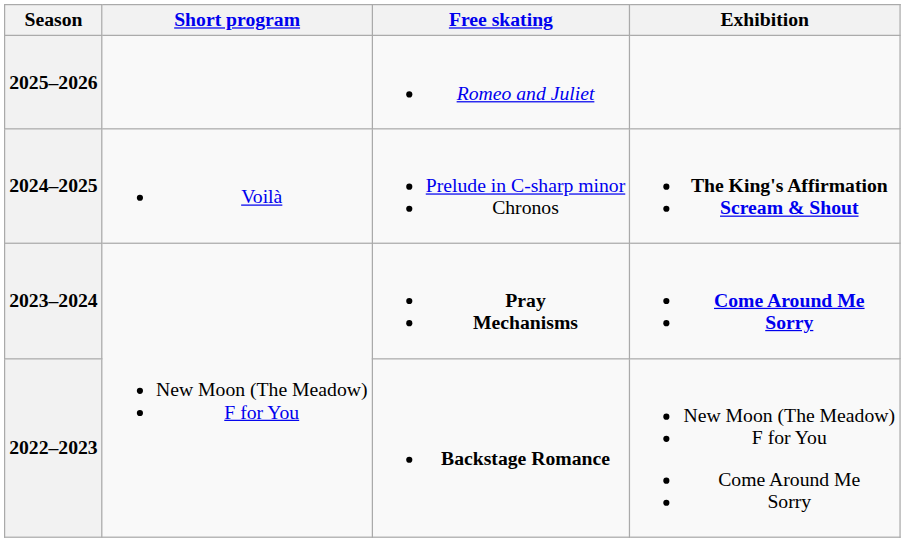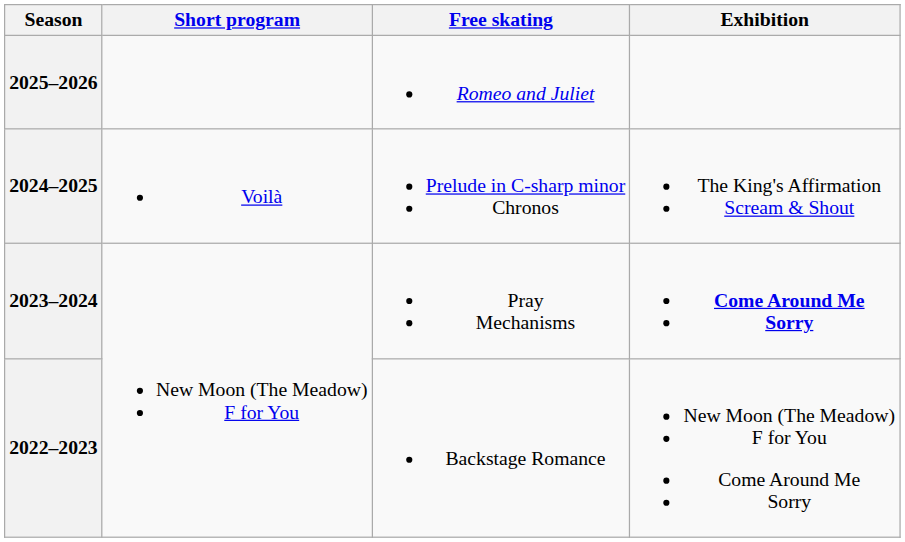2024–2025 | Exhibition: bold -> normal
2023–2024 | Free skating: bold -> normal
2022–2023 | Free skating: bold -> normal
